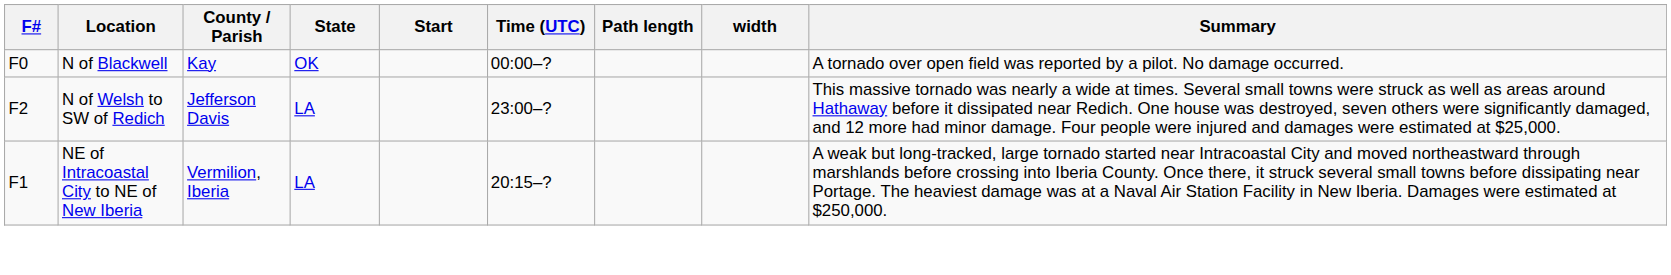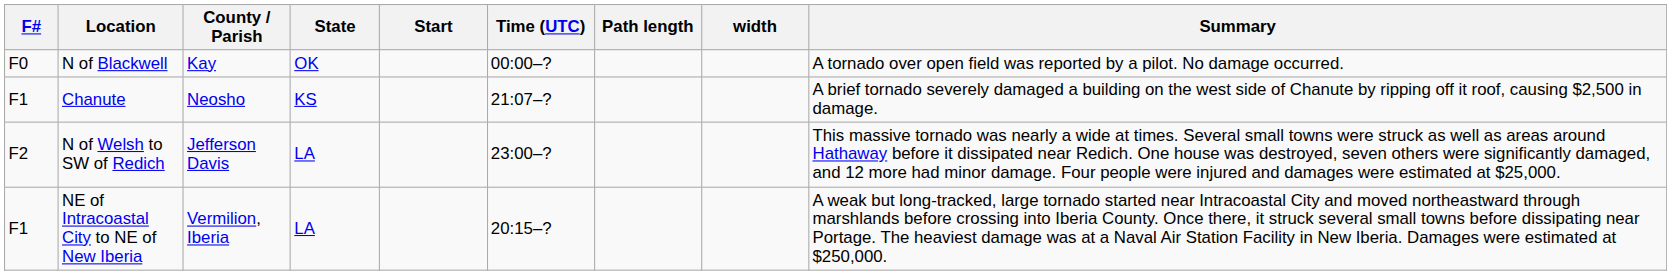+ row: F1 | Chanute | Neosho | KS | 21:07–? | A brief tornado severely damaged a building on the west side of Chanute by ripping off it roof, causing $2,500 in damage.
